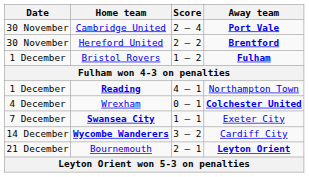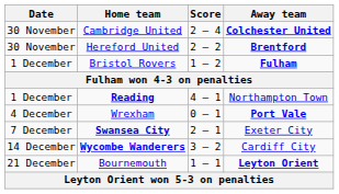Cambridge United | Away team: Port Vale -> Colchester United
Wrexham | Away team: Colchester United -> Port Vale
Swansea City | Score: 1 – 1 -> 2 – 1
Bournemouth | Score: 2 – 1 -> 1 – 1
